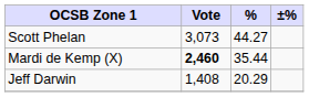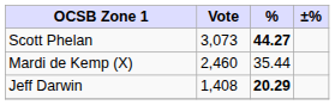Scott Phelan | %: normal -> bold
Mardi de Kemp (X) | Vote: bold -> normal
Jeff Darwin | %: normal -> bold
